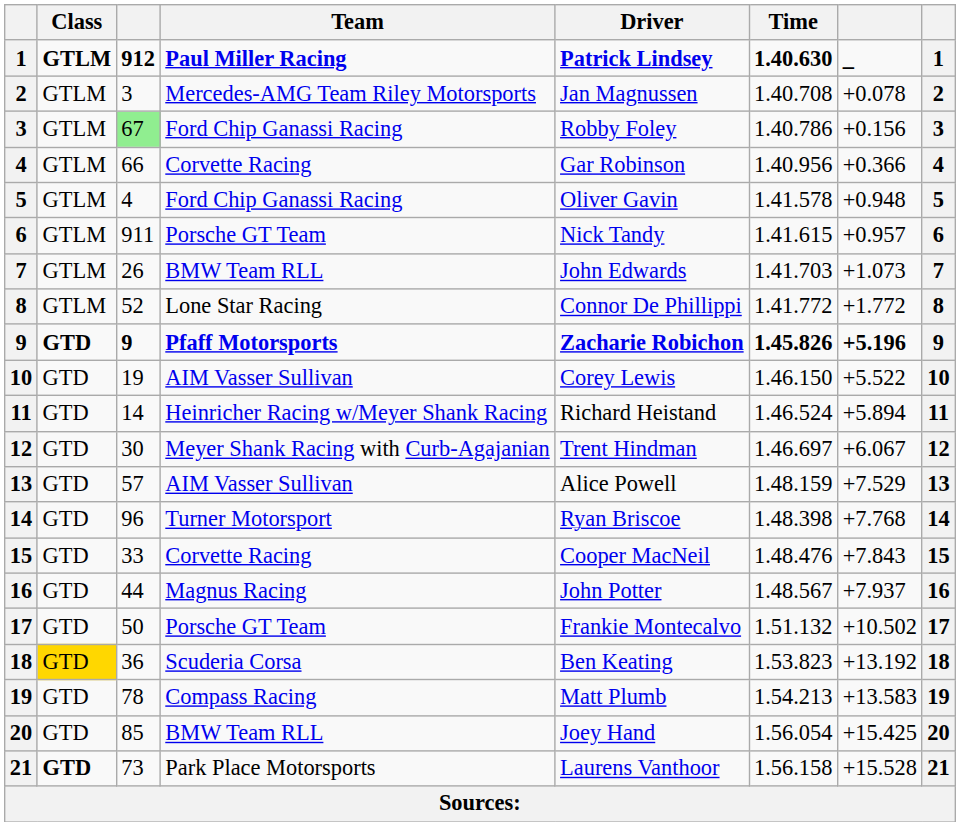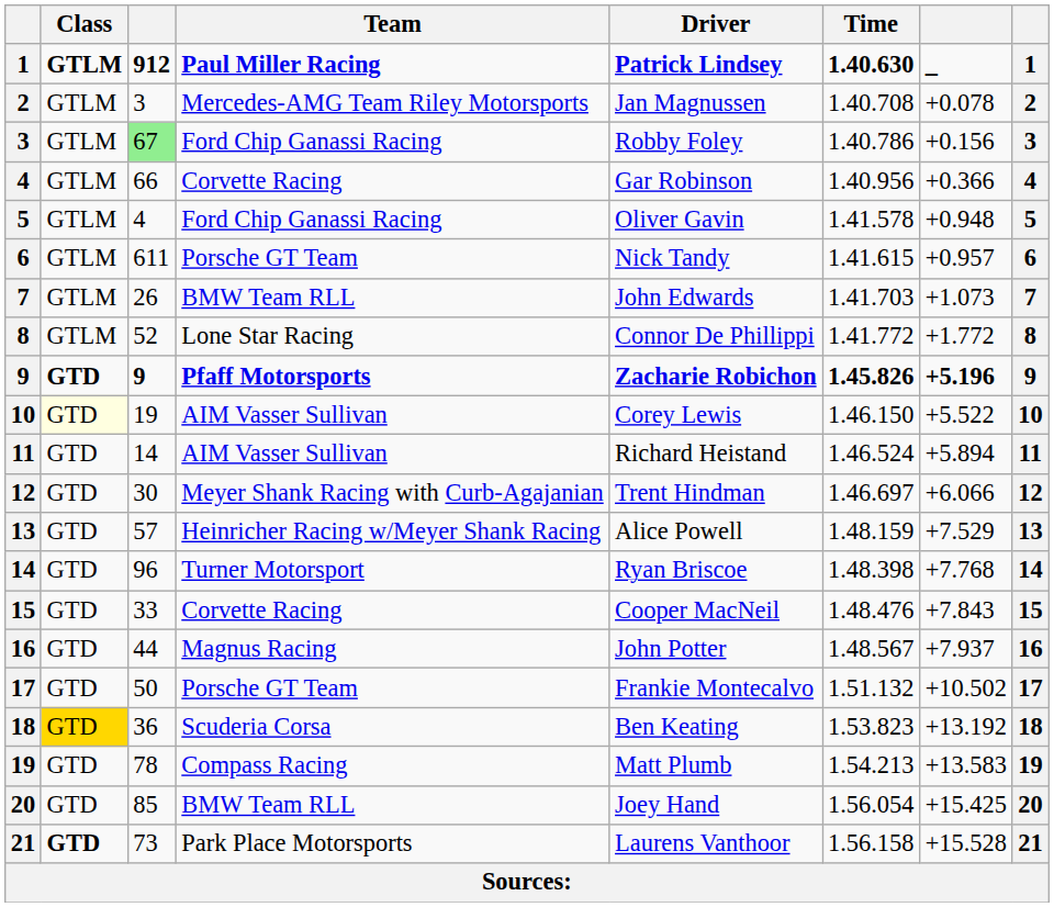row 7 | column 3: 911 -> 611
row 11 | Class: no background -> lightyellow background
row 12 | Team: Heinricher Racing w/Meyer Shank Racing -> AIM Vasser Sullivan
row 13 | column 7: +6.067 -> +6.066
row 14 | Team: AIM Vasser Sullivan -> Heinricher Racing w/Meyer Shank Racing
